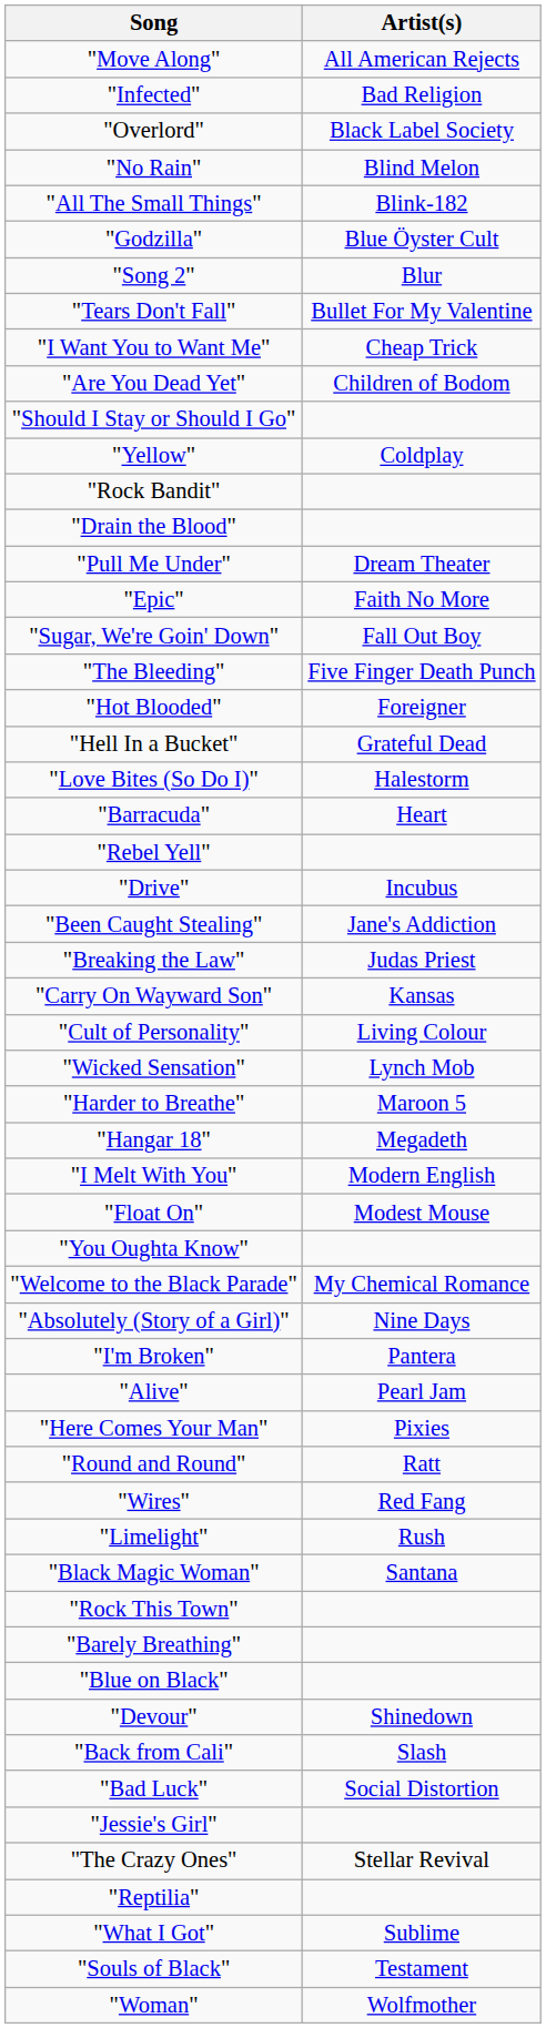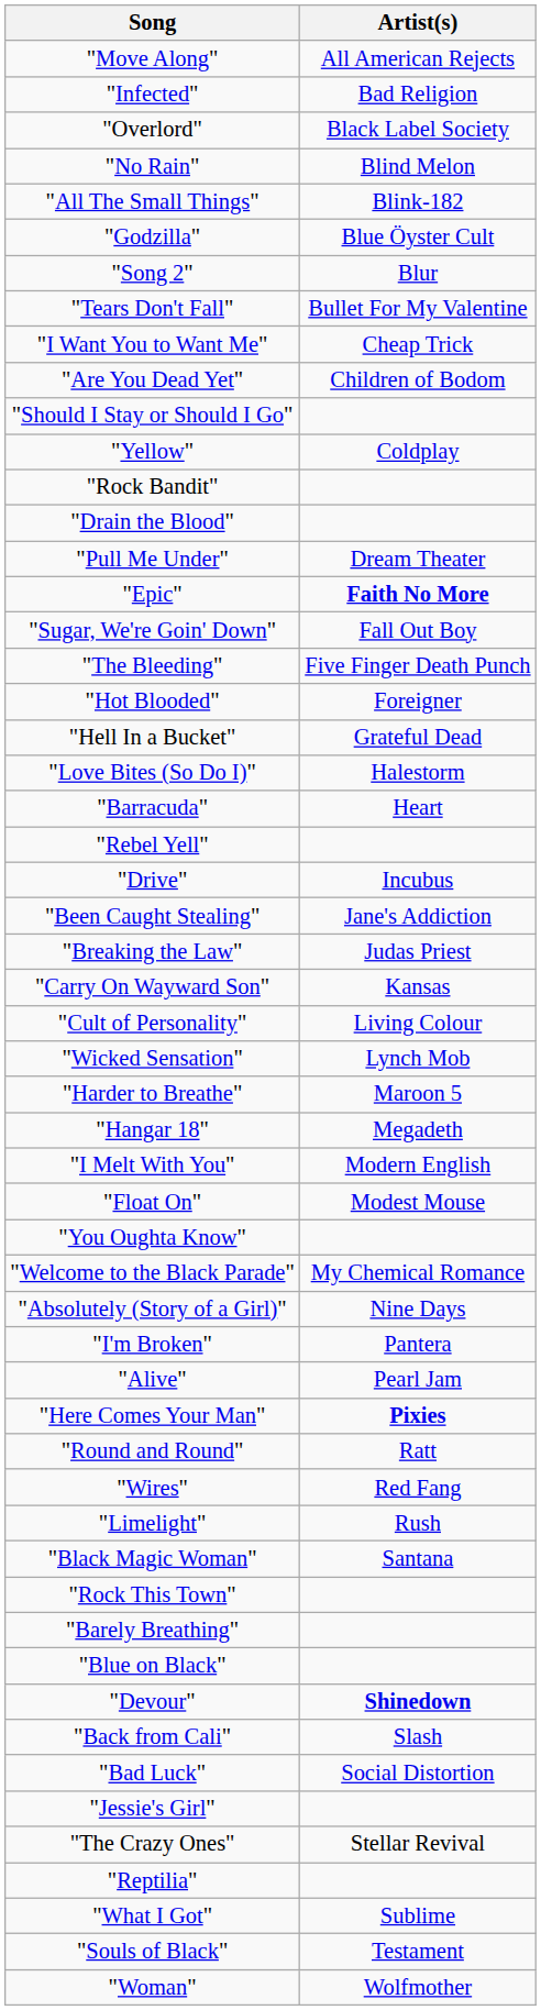"Epic" | Artist(s): normal -> bold
"Here Comes Your Man" | Artist(s): normal -> bold
"Devour" | Artist(s): normal -> bold
